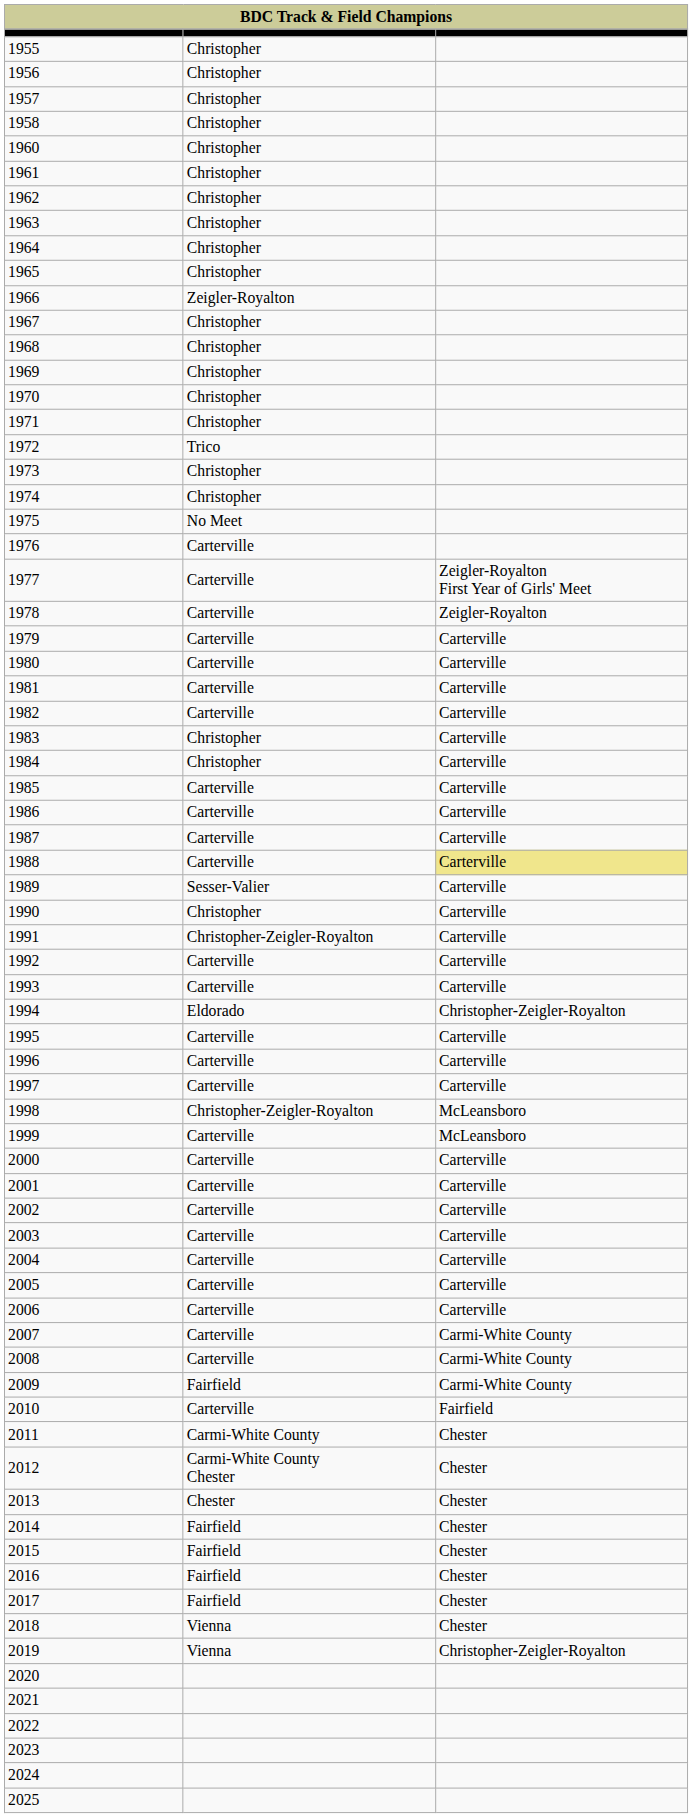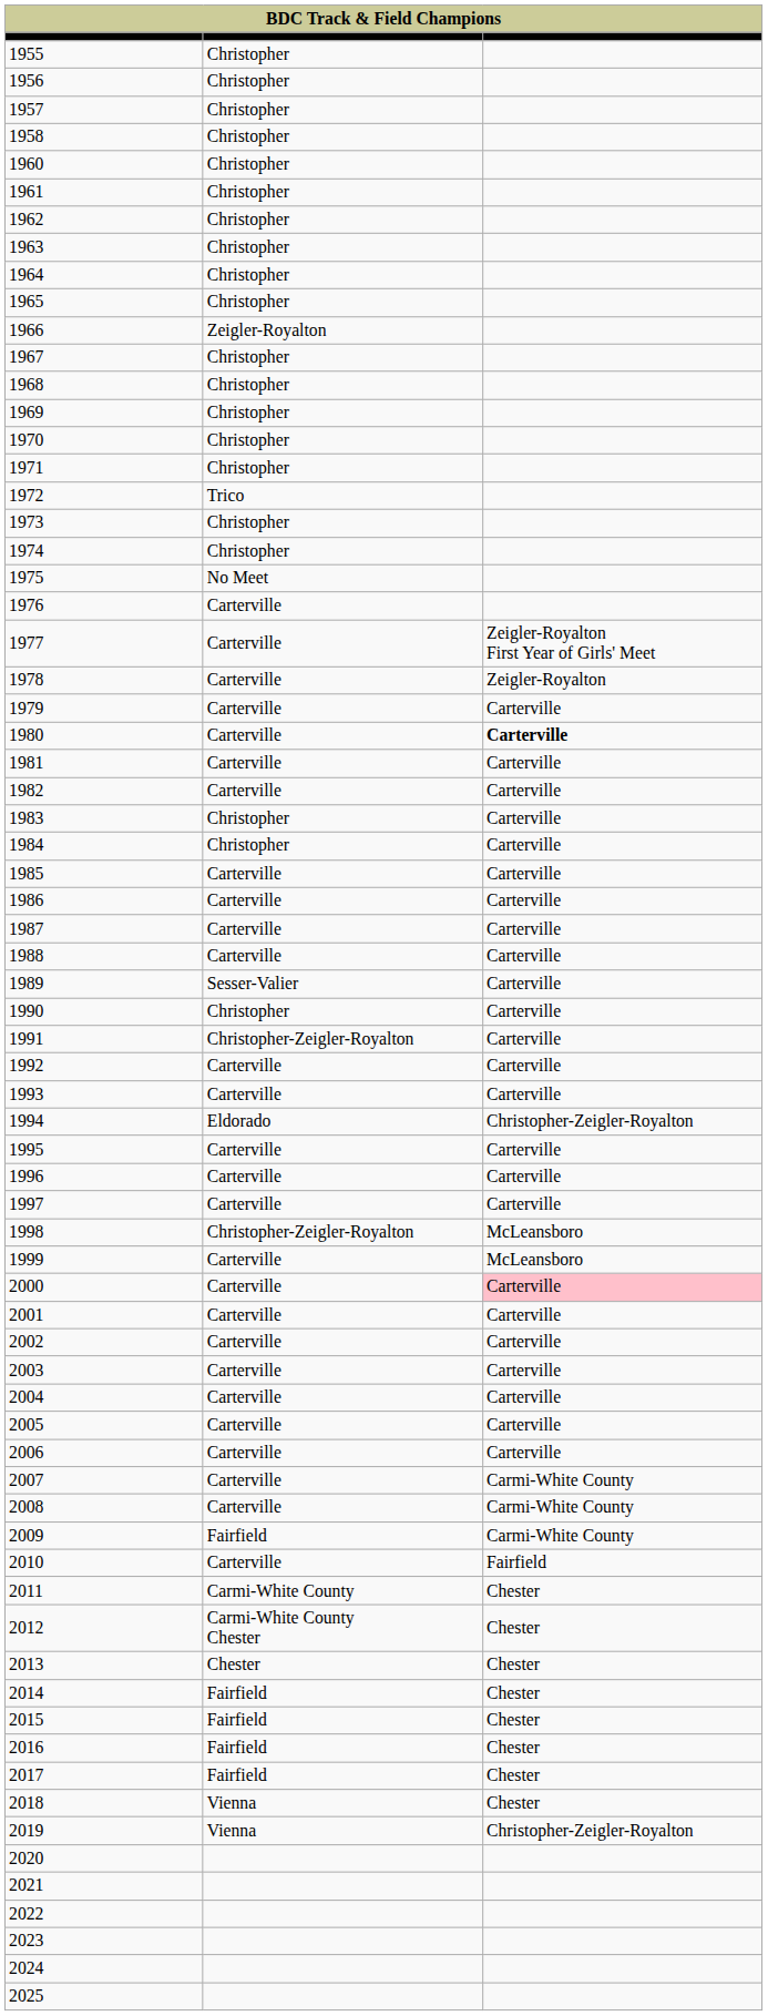1980 | column 3: normal -> bold
1988 | column 3: khaki background -> no background
2000 | column 3: no background -> pink background
